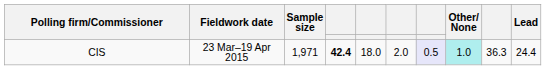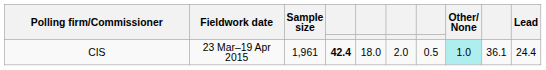CIS | Sample size: 1,971 -> 1,961
CIS | column 7: lavender background -> no background
CIS | column 9: 36.3 -> 36.1
